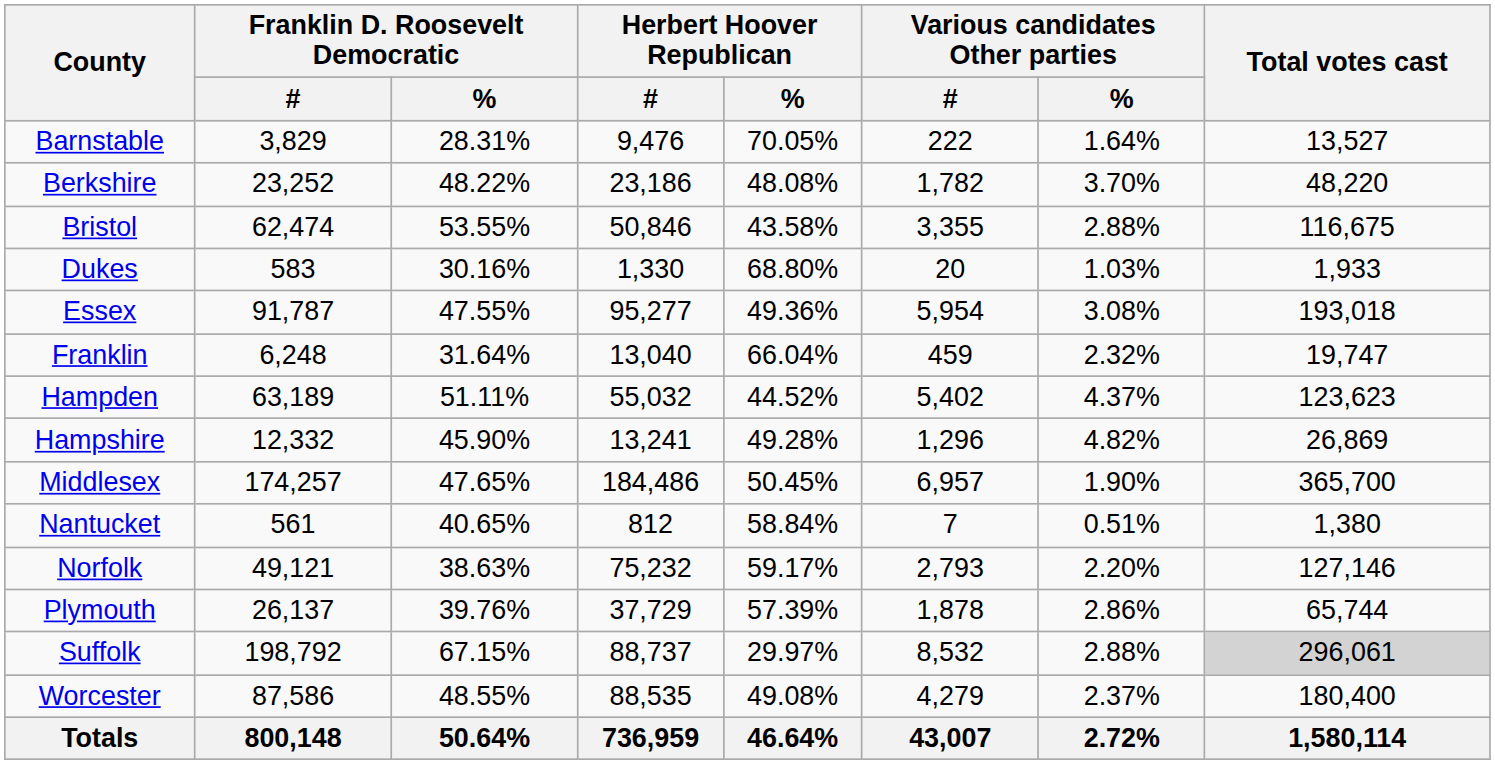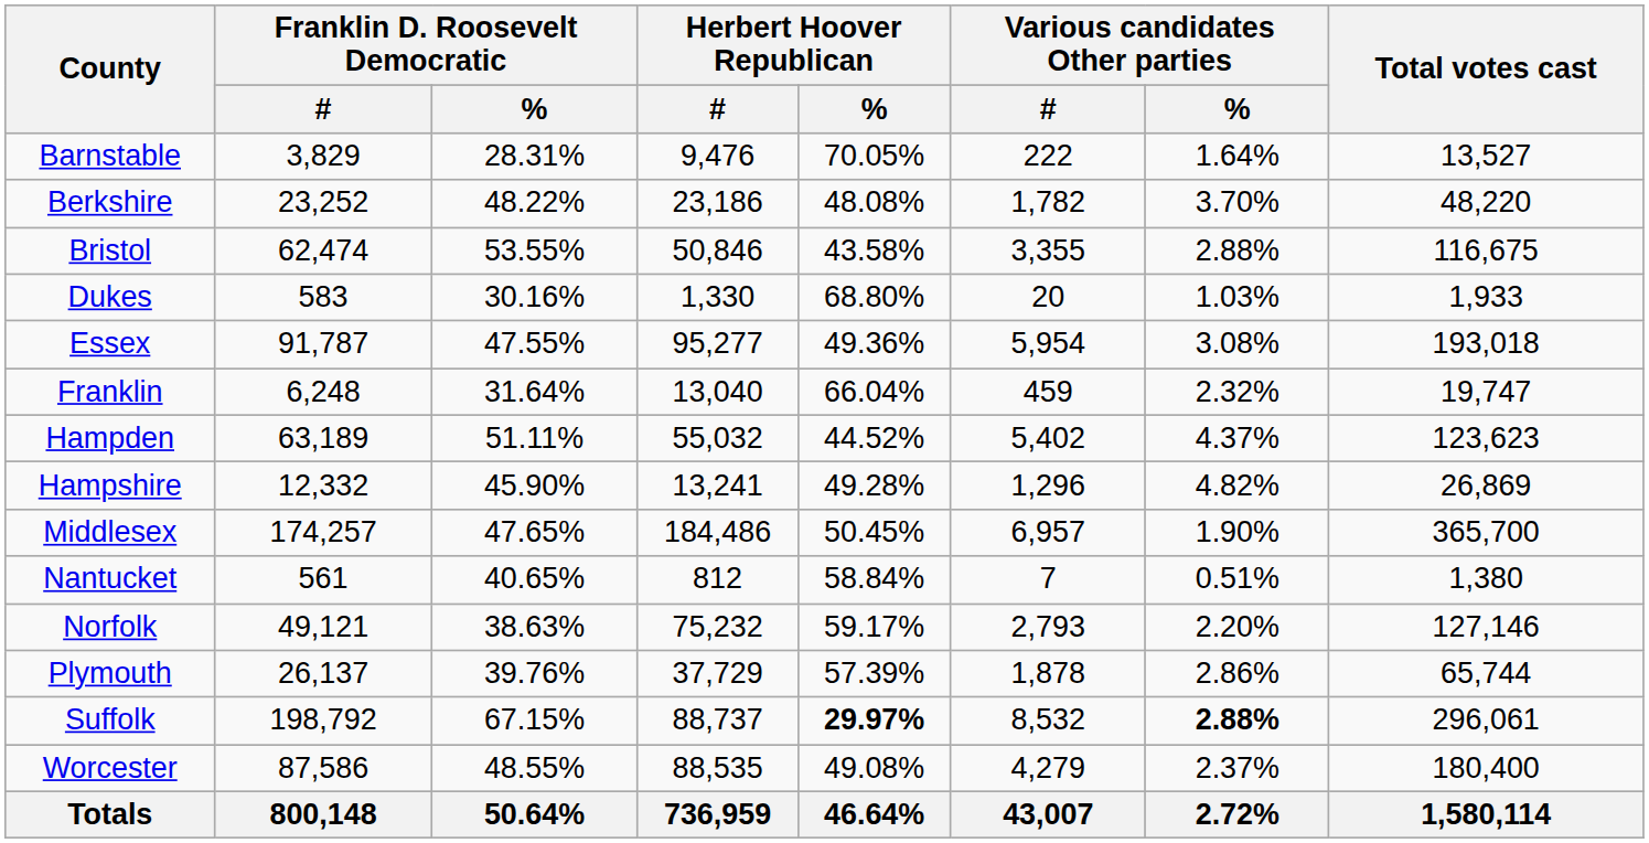Suffolk | Herbert Hoover Republican / %: normal -> bold
Suffolk | Various candidates Other parties / %: normal -> bold
Suffolk | Total votes cast: lightgrey background -> no background
